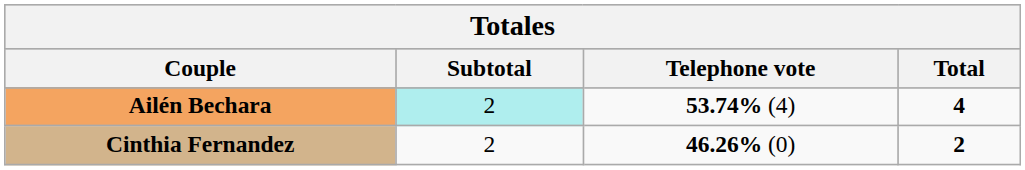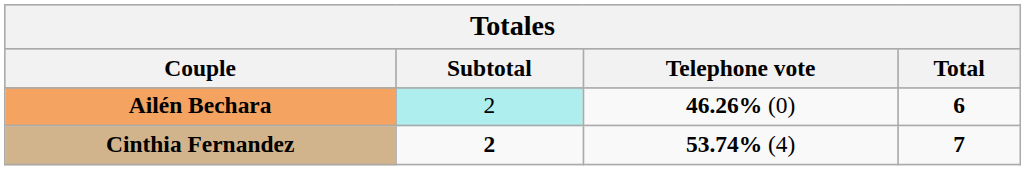Ailén Bechara | Telephone vote: 53.74% (4) -> 46.26% (0)
Ailén Bechara | Total: 4 -> 6
Cinthia Fernandez | Subtotal: normal -> bold
Cinthia Fernandez | Telephone vote: 46.26% (0) -> 53.74% (4)
Cinthia Fernandez | Total: 2 -> 7
